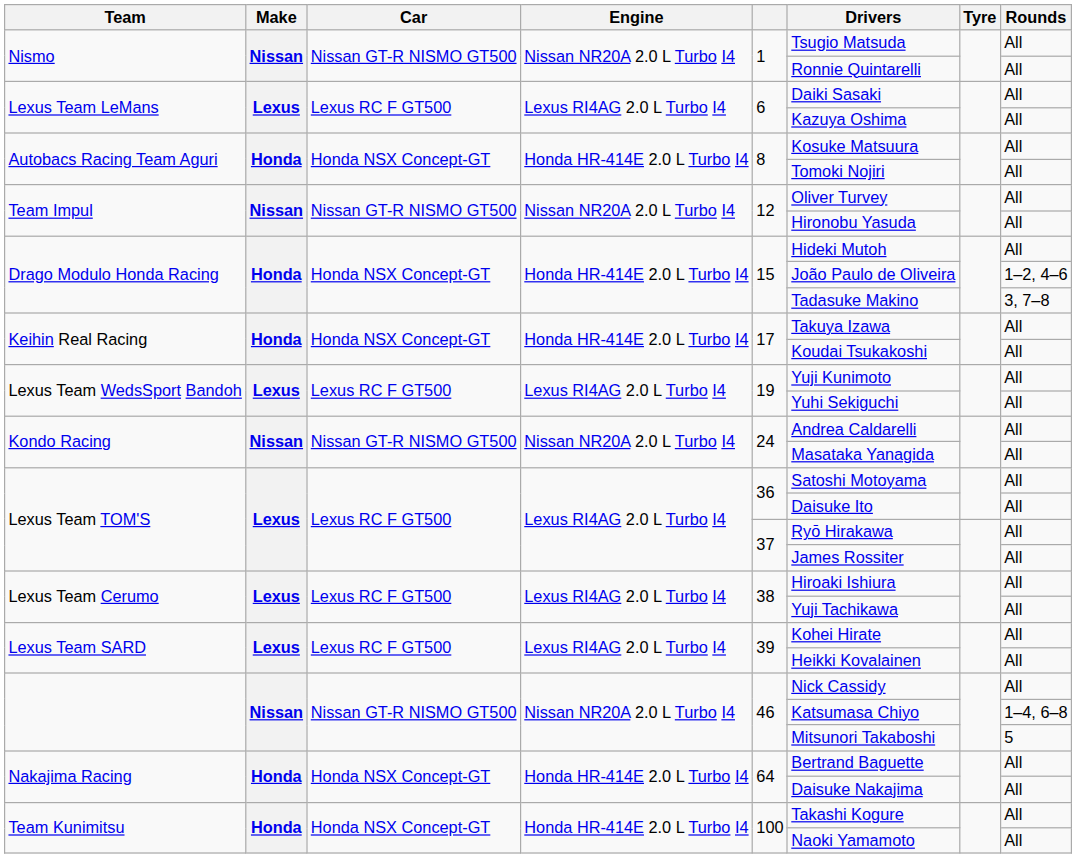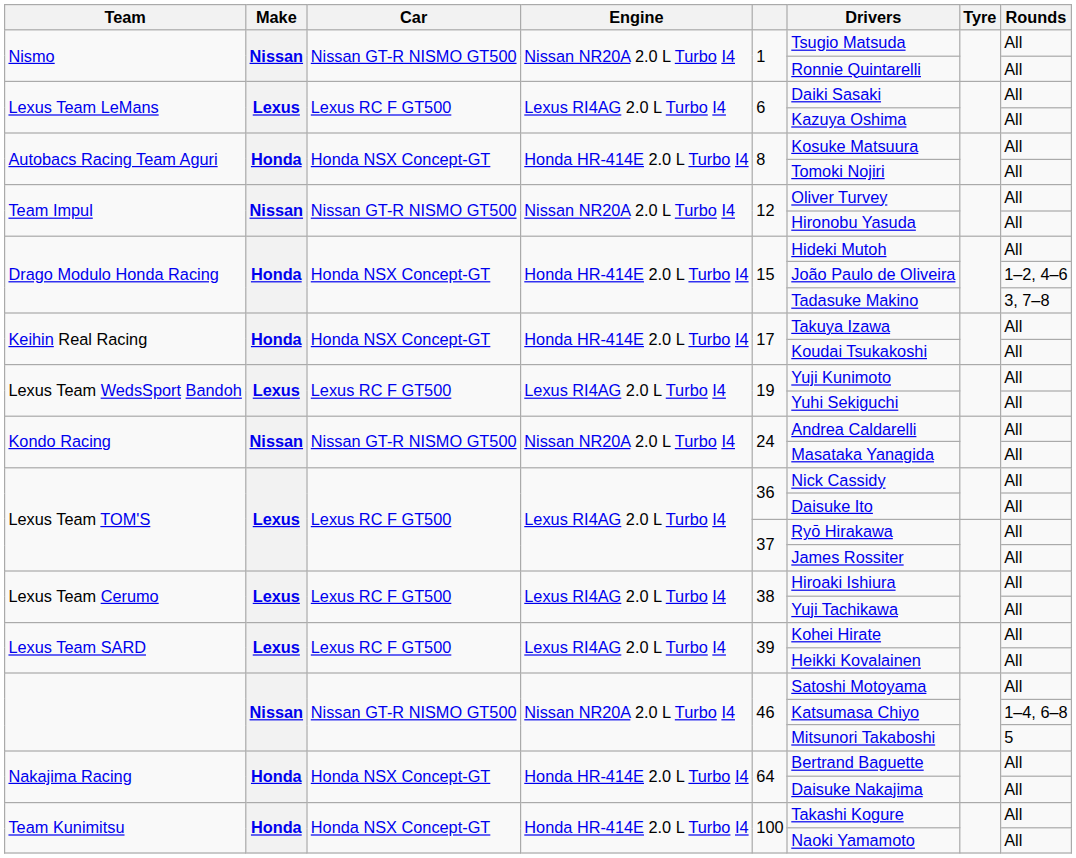row 19 | Drivers: Satoshi Motoyama -> Nick Cassidy
row 27 | Drivers: Nick Cassidy -> Satoshi Motoyama
